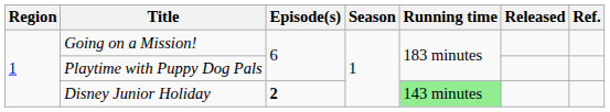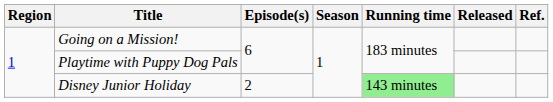Disney Junior Holiday | Episode(s): bold -> normal
